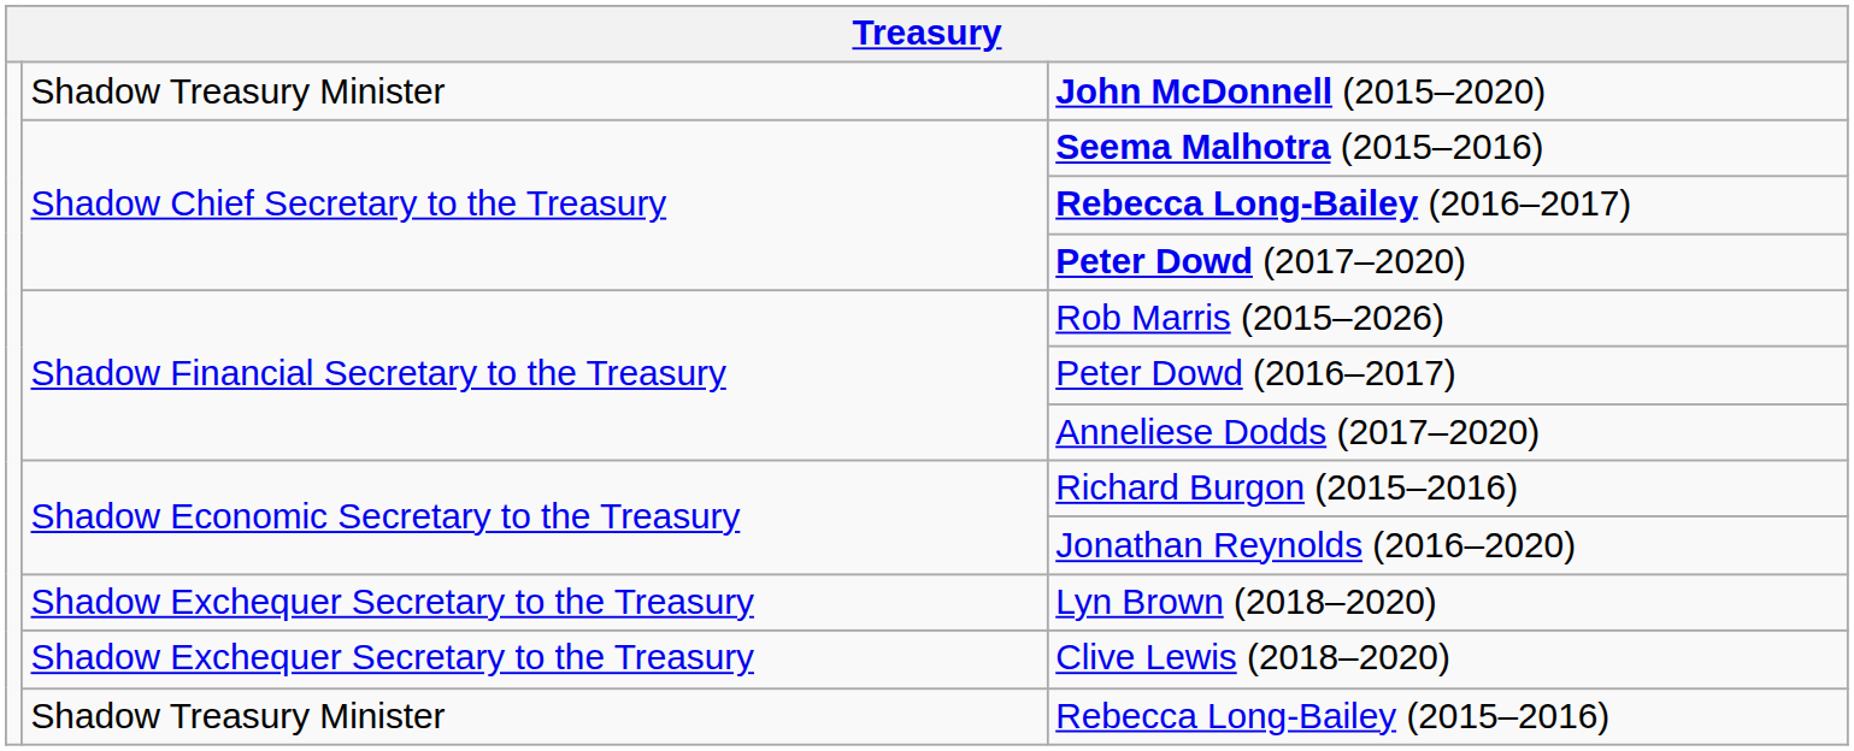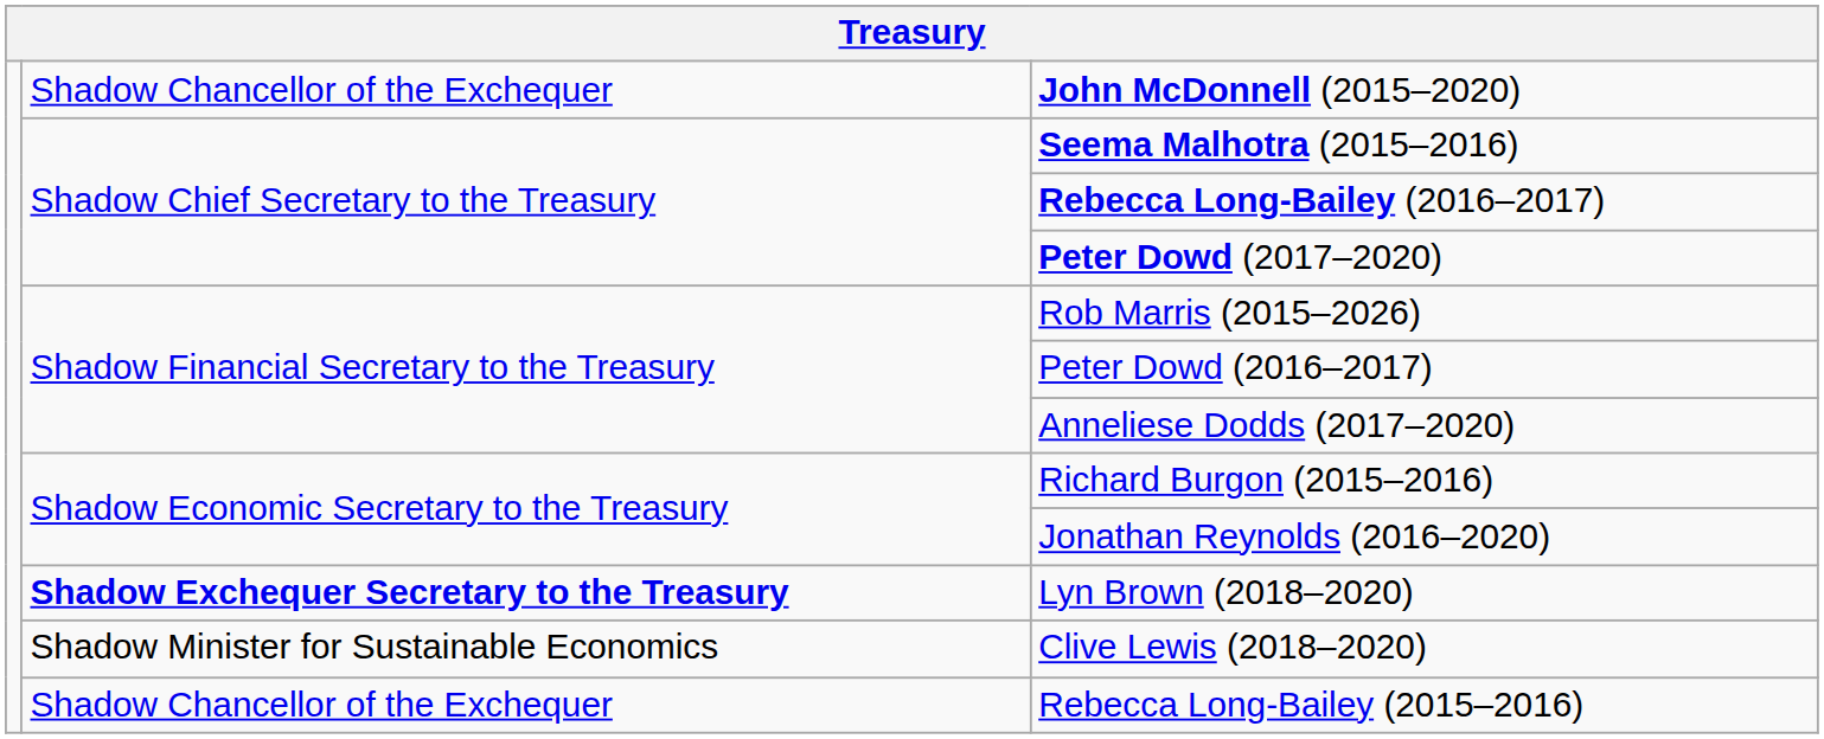John McDonnell (2015–2020) | column 2: Shadow Treasury Minister -> Shadow Chancellor of the Exchequer
Lyn Brown (2018–2020) | column 2: normal -> bold
Clive Lewis (2018–2020) | column 2: Shadow Exchequer Secretary to the Treasury -> Shadow Minister for Sustainable Economics
Rebecca Long-Bailey (2015–2016) | column 2: Shadow Treasury Minister -> Shadow Chancellor of the Exchequer
